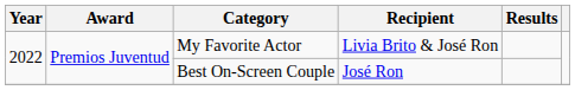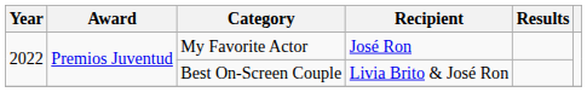My Favorite Actor | Recipient: Livia Brito & José Ron -> José Ron
Best On-Screen Couple | Recipient: José Ron -> Livia Brito & José Ron
